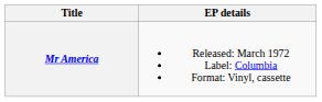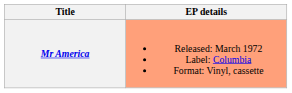Mr America | EP details: no background -> lightsalmon background
